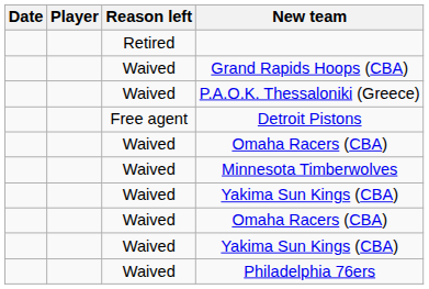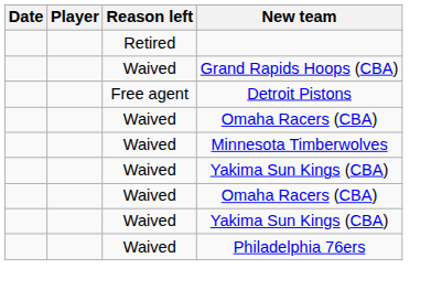- row: Waived | P.A.O.K. Thessaloniki (Greece)
